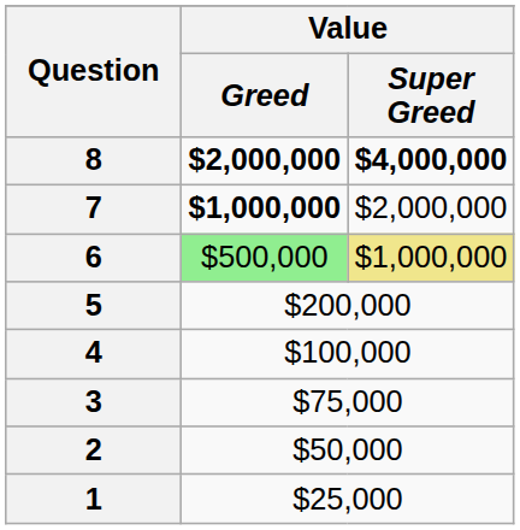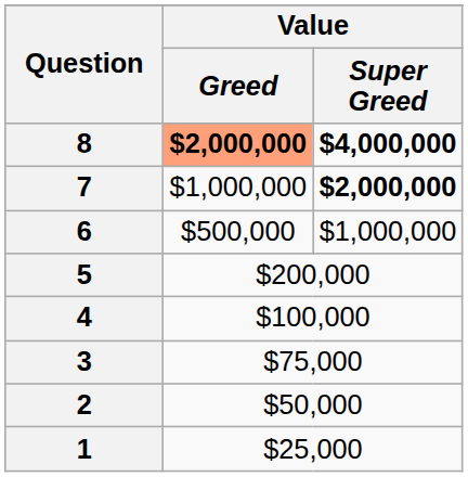8 | Value / Greed: no background -> lightsalmon background
7 | Value / Greed: bold -> normal
7 | Value / Super Greed: normal -> bold
6 | Value / Greed: lightgreen background -> no background
6 | Value / Super Greed: khaki background -> no background
